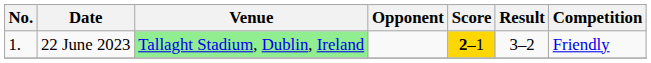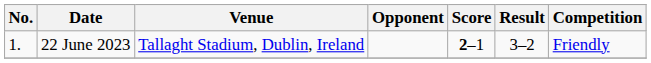22 June 2023 | Venue: lightgreen background -> no background
22 June 2023 | Score: gold background -> no background
